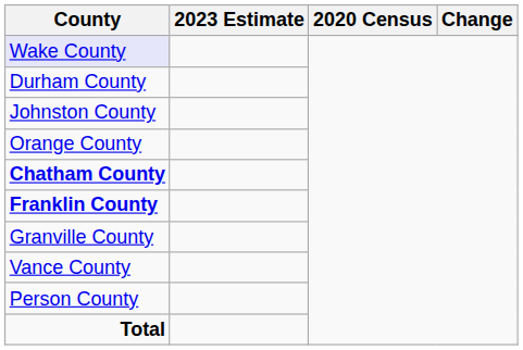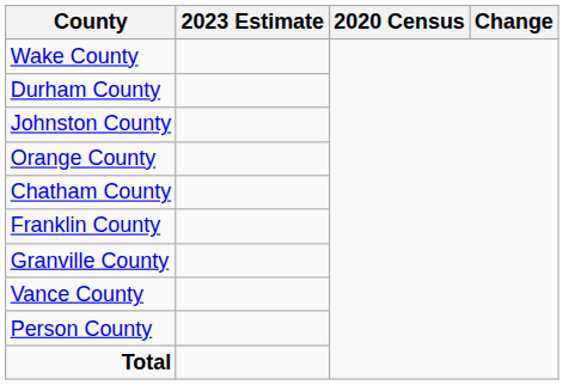Wake County | County: lavender background -> no background
Chatham County | County: bold -> normal
Franklin County | County: bold -> normal
